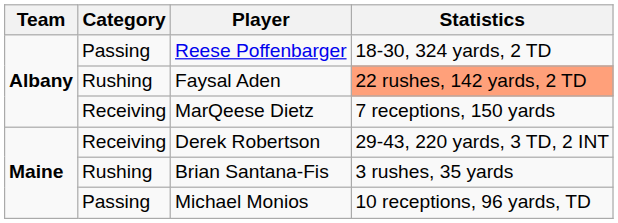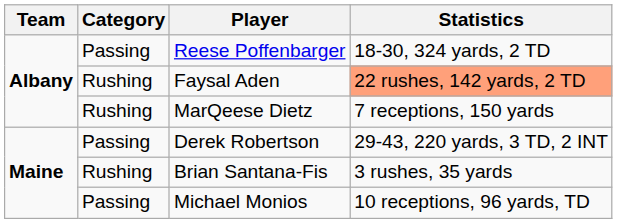MarQeese Dietz | Category: Receiving -> Rushing
Derek Robertson | Category: Receiving -> Passing
